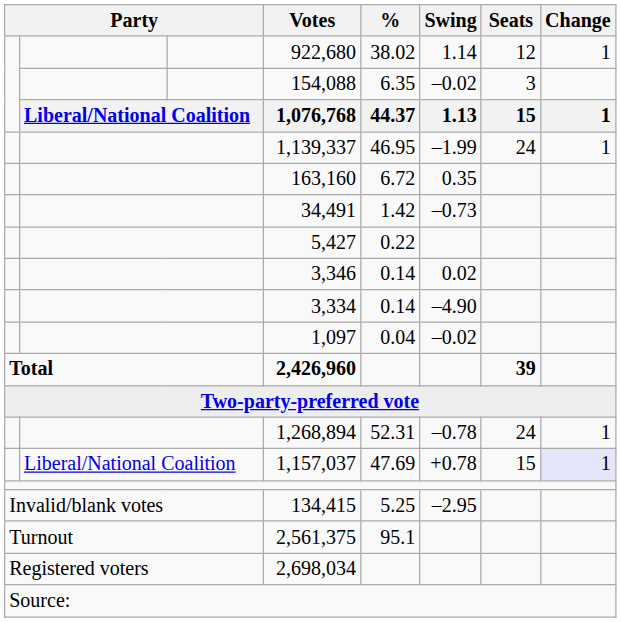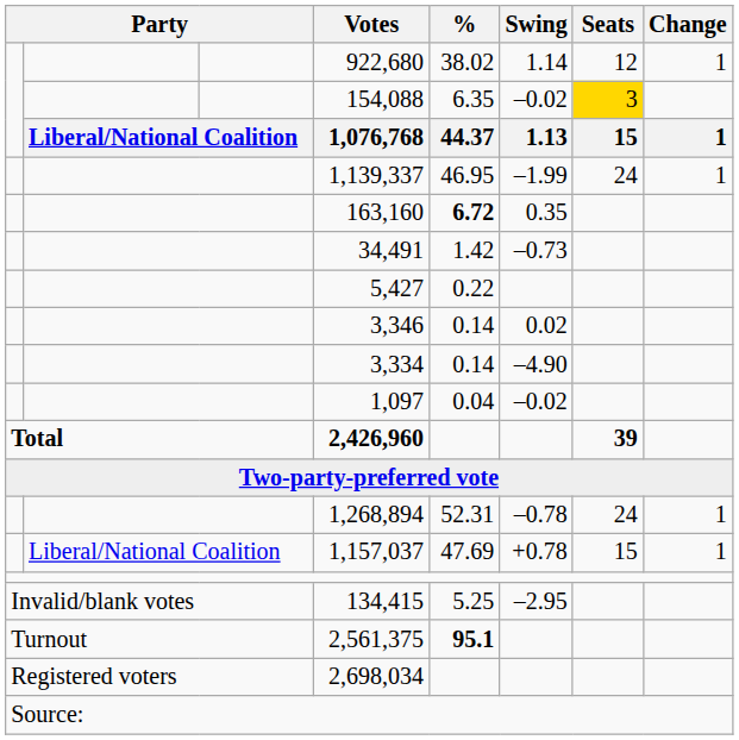154,088 | Seats: no background -> gold background
163,160 | %: normal -> bold
1,157,037 | Change: lavender background -> no background
2,561,375 | %: normal -> bold
